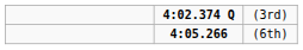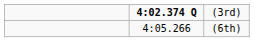(6th) | column 2: bold -> normal
